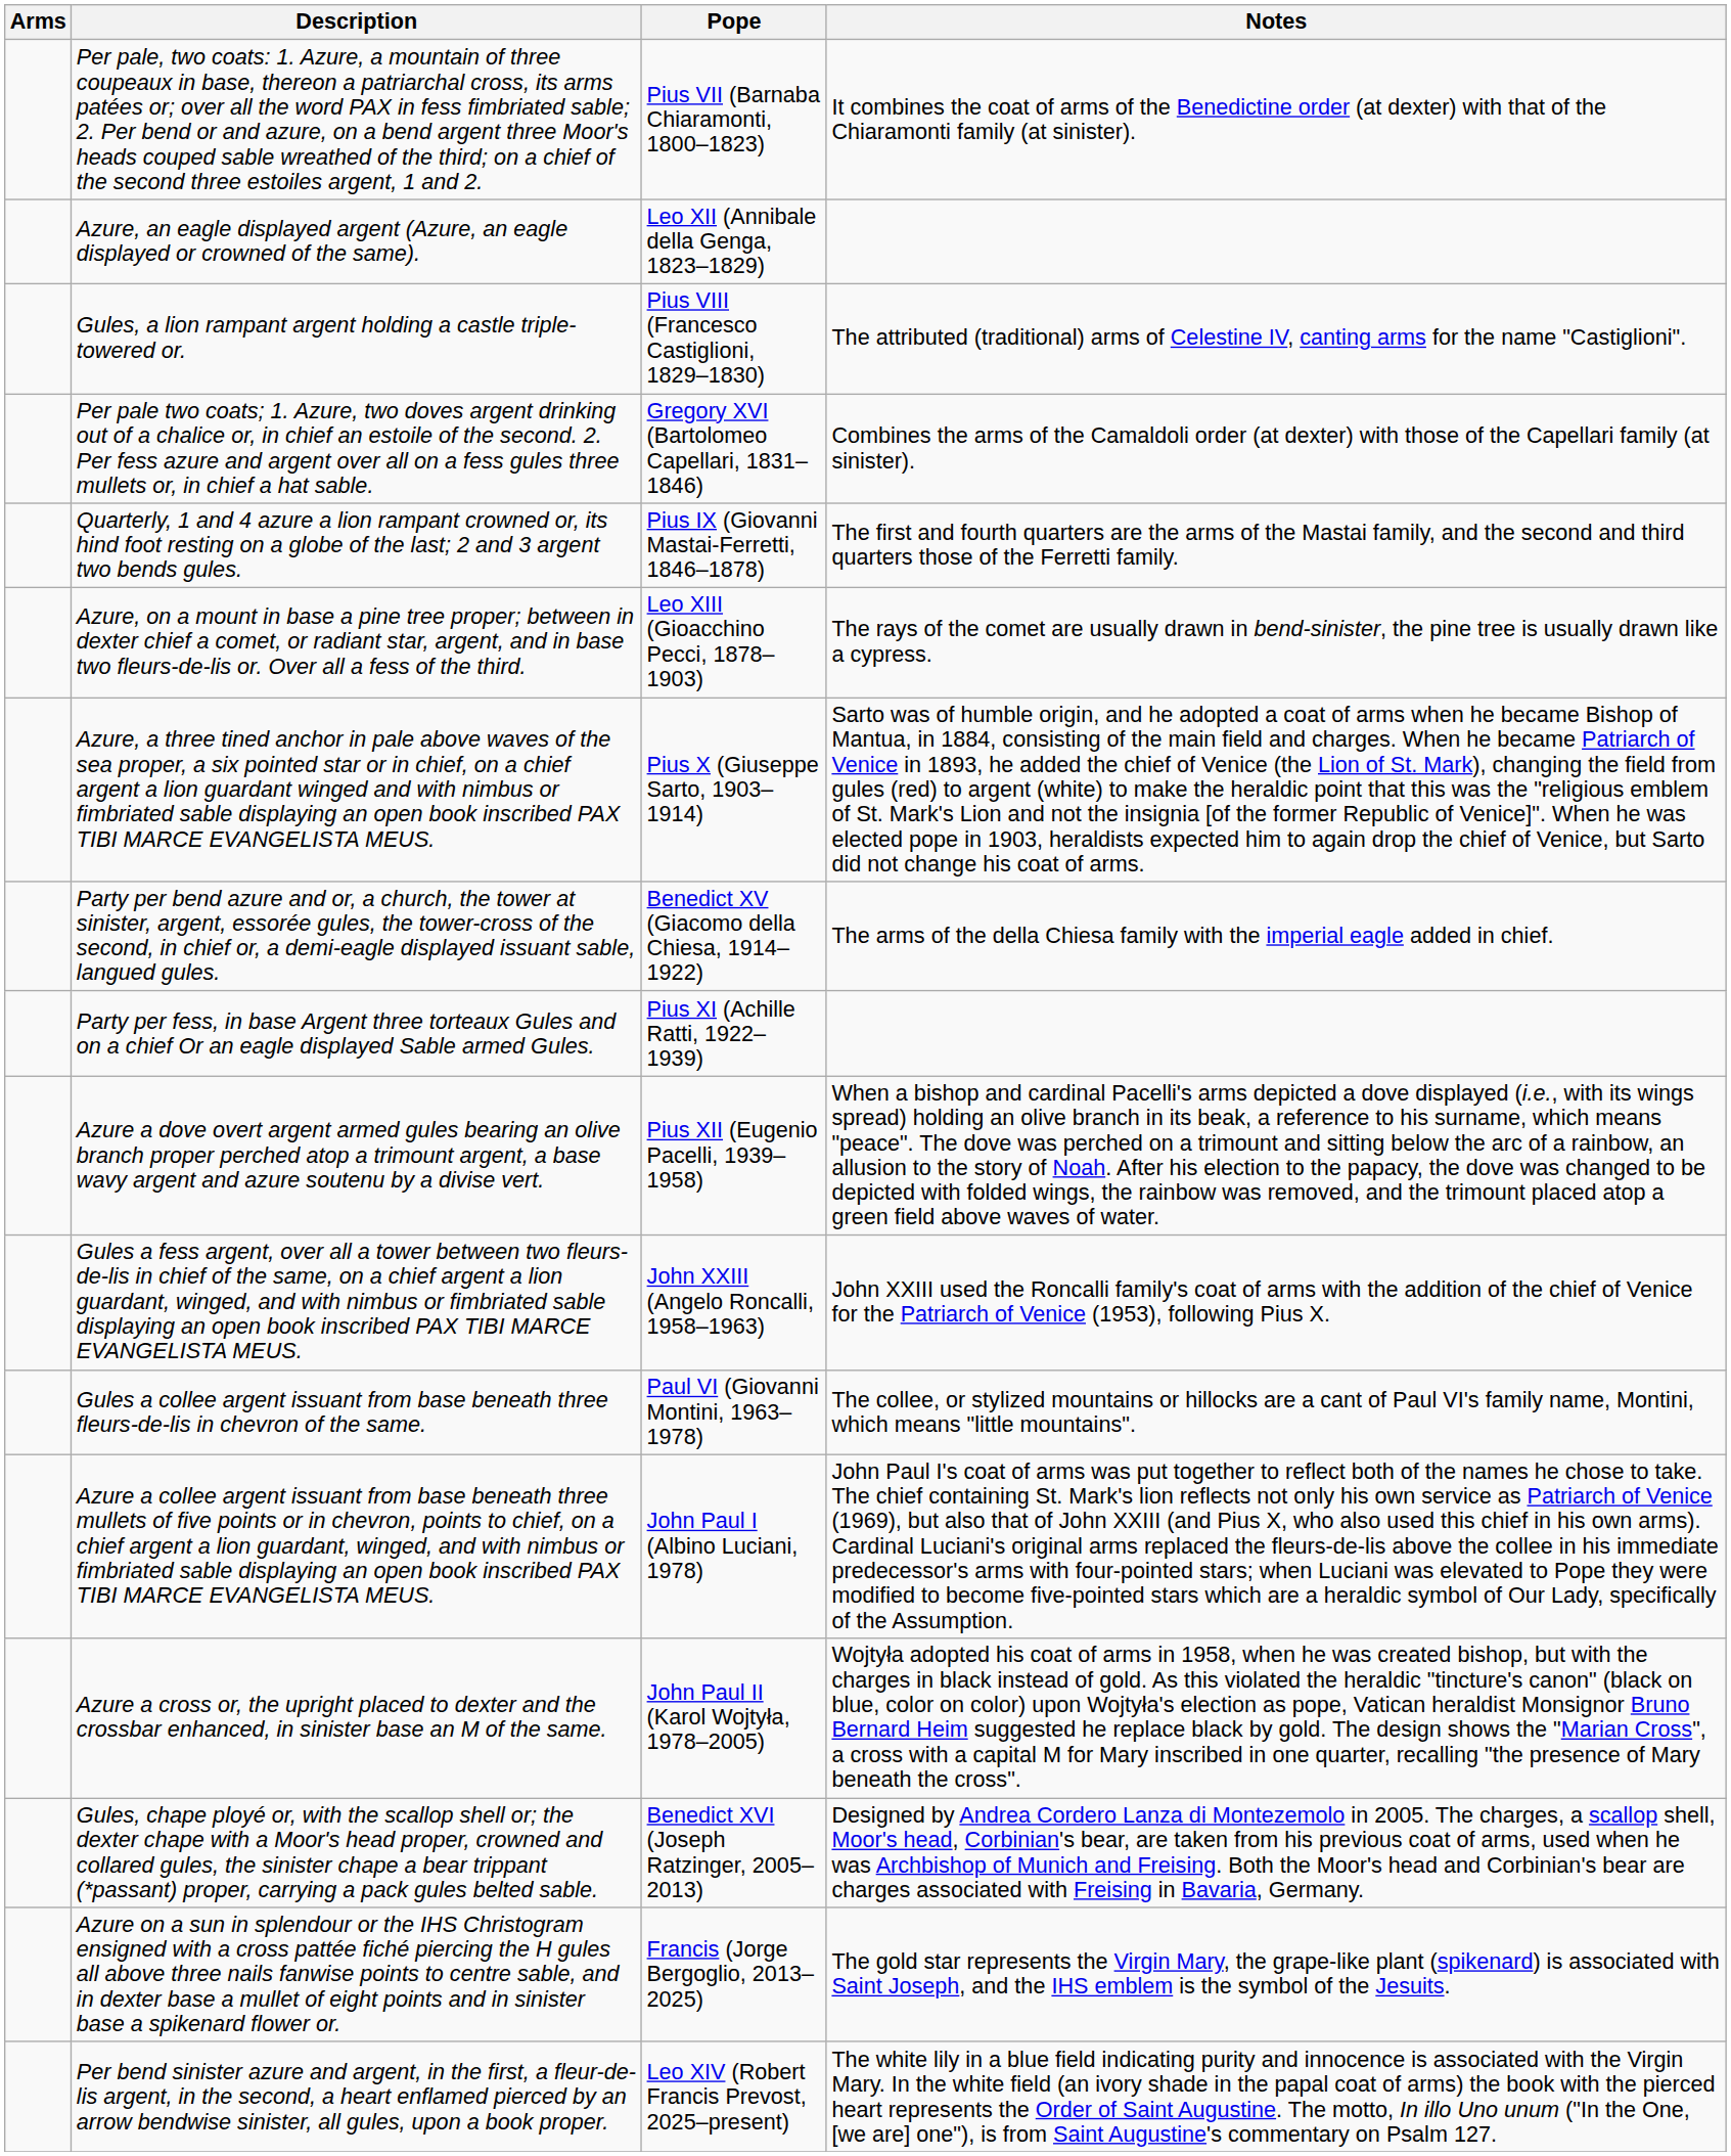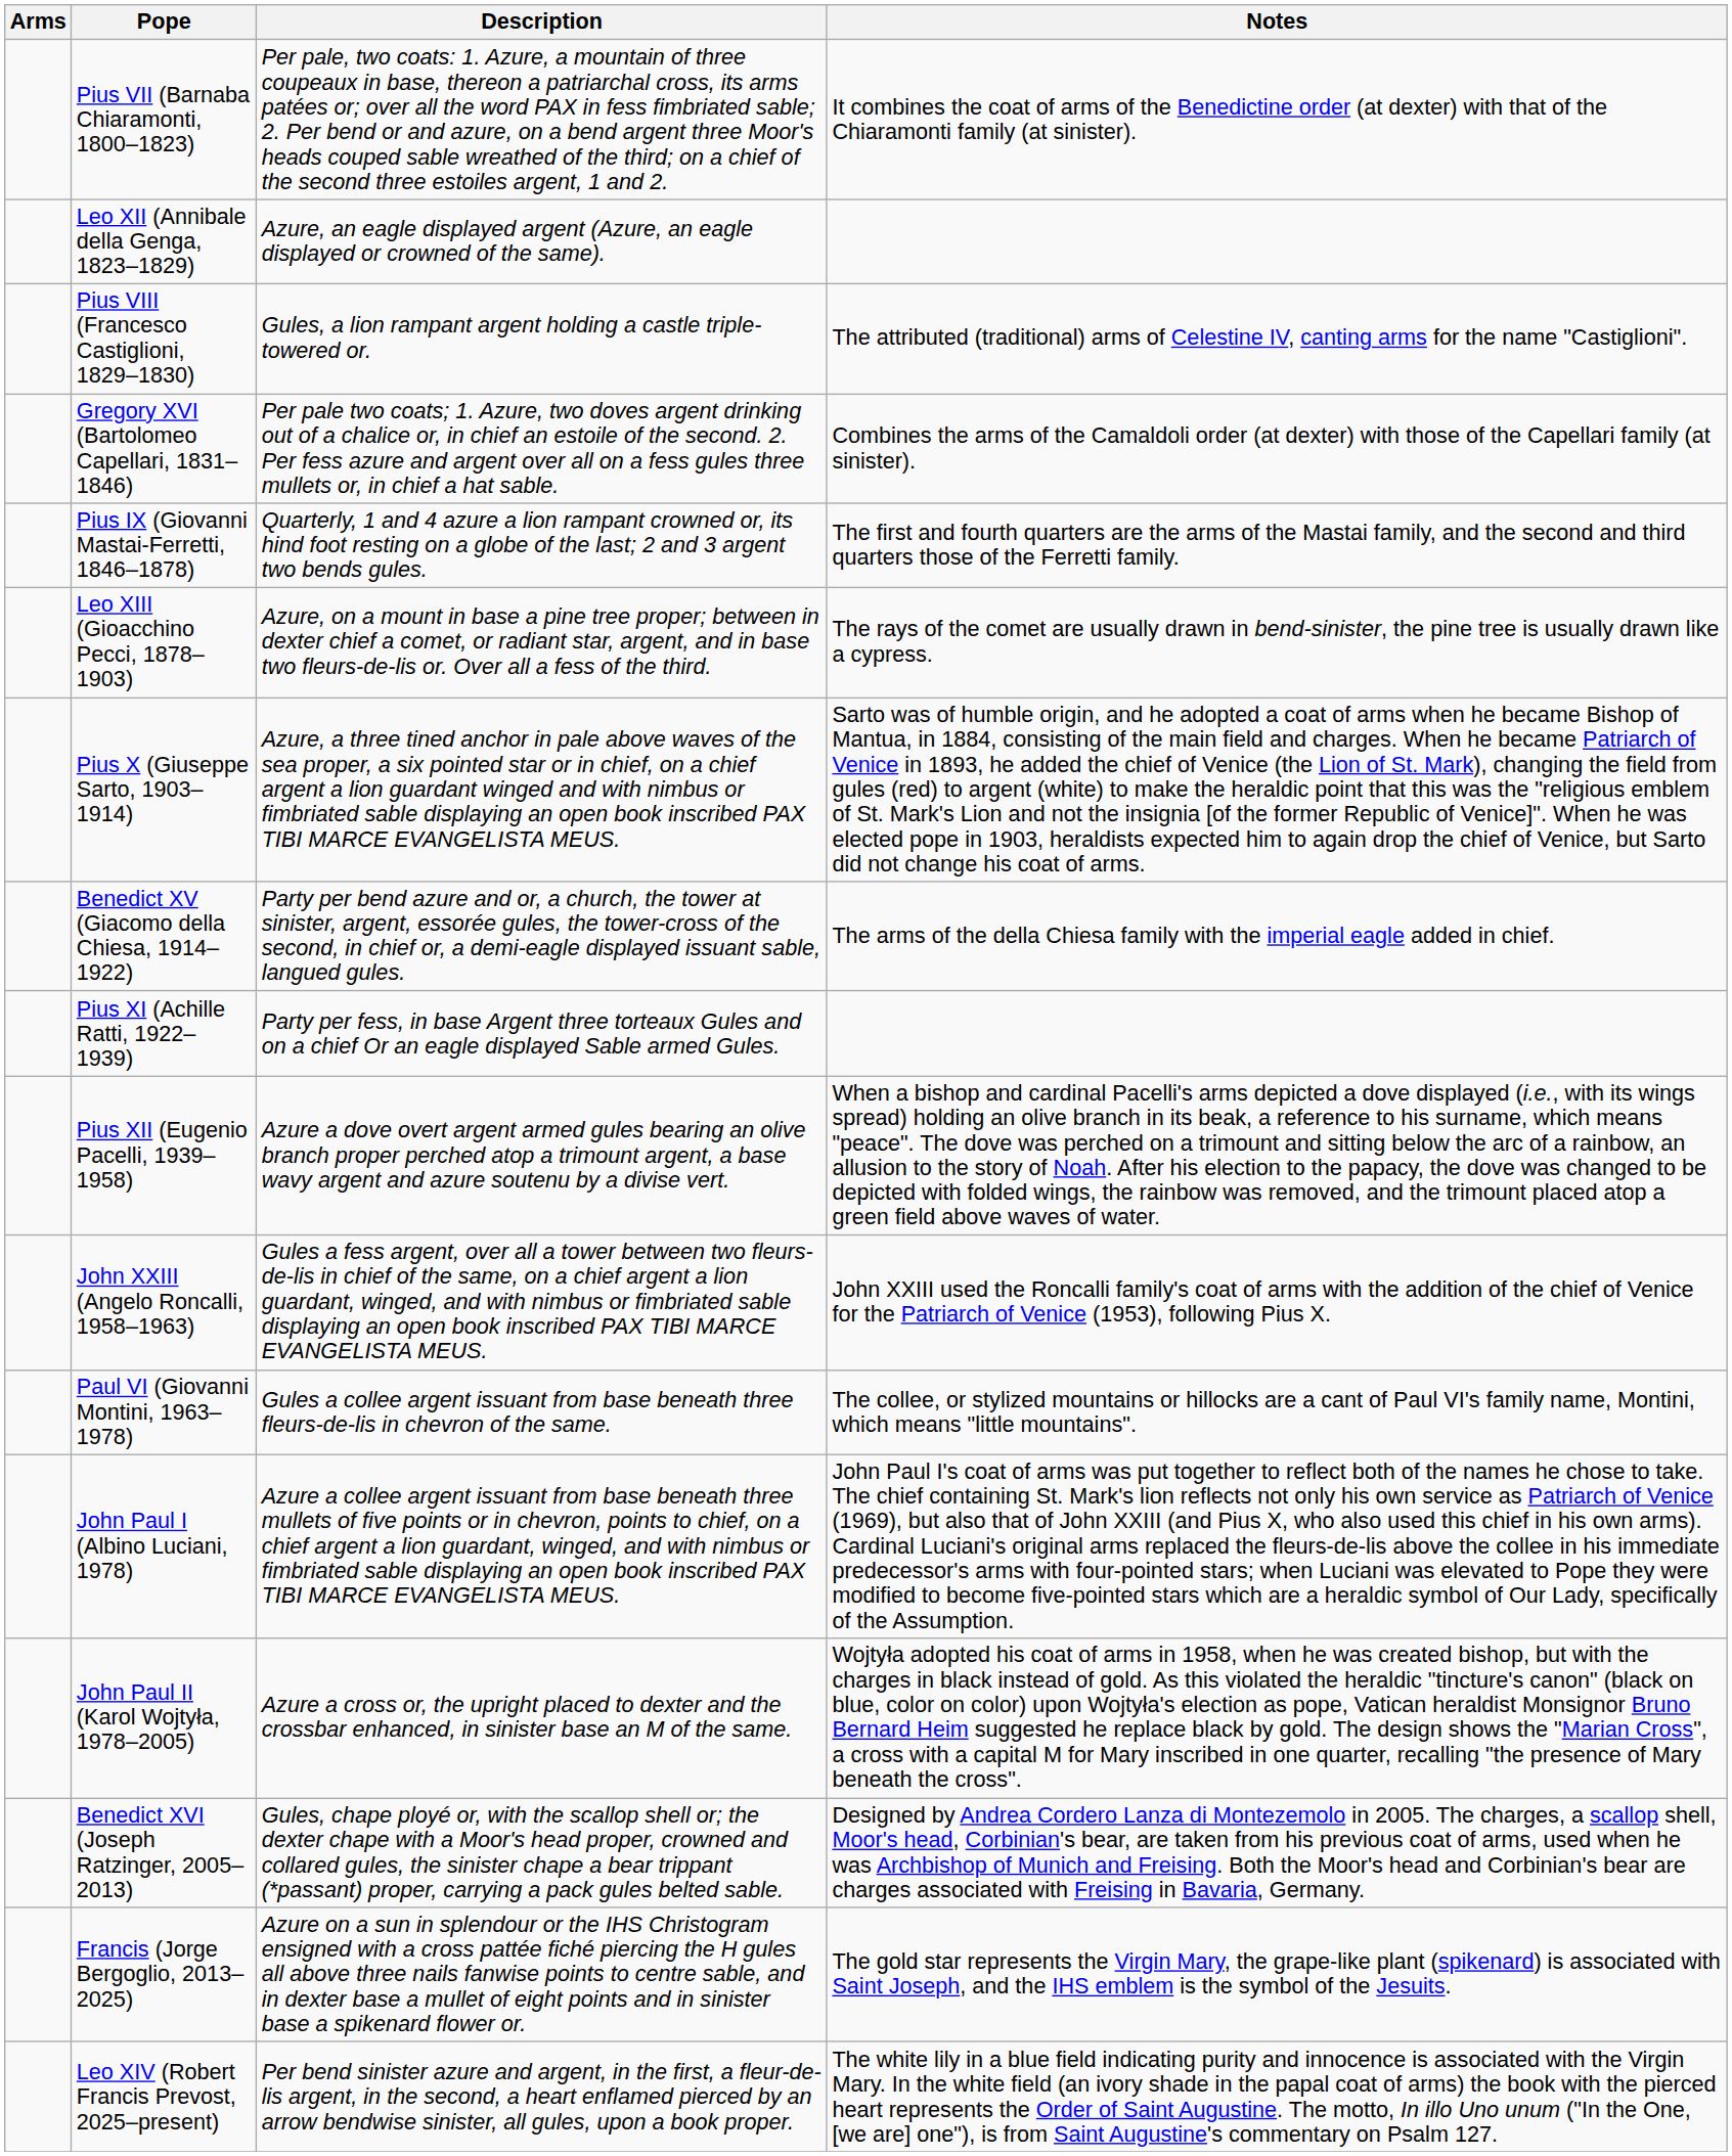columns swapped: Description <-> Pope
